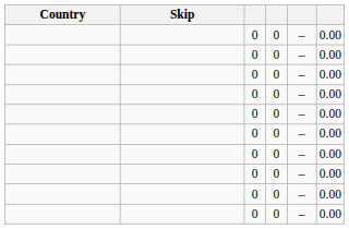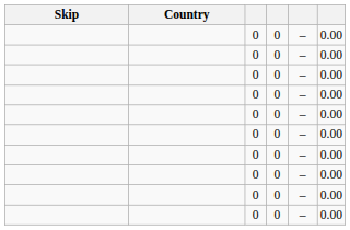columns swapped: Country <-> Skip
